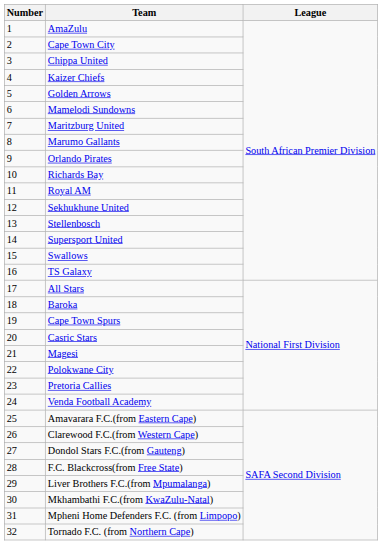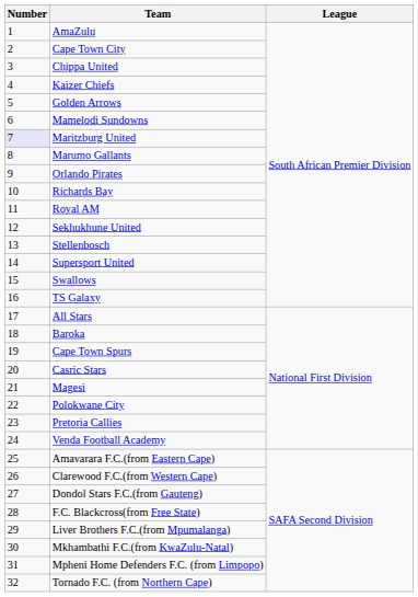Maritzburg United | Number: no background -> lavender background
